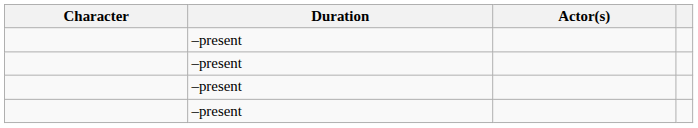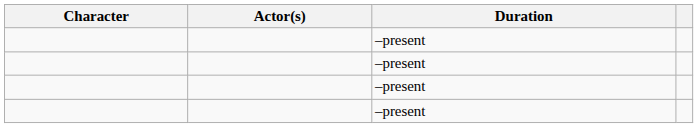columns swapped: Actor(s) <-> Duration
